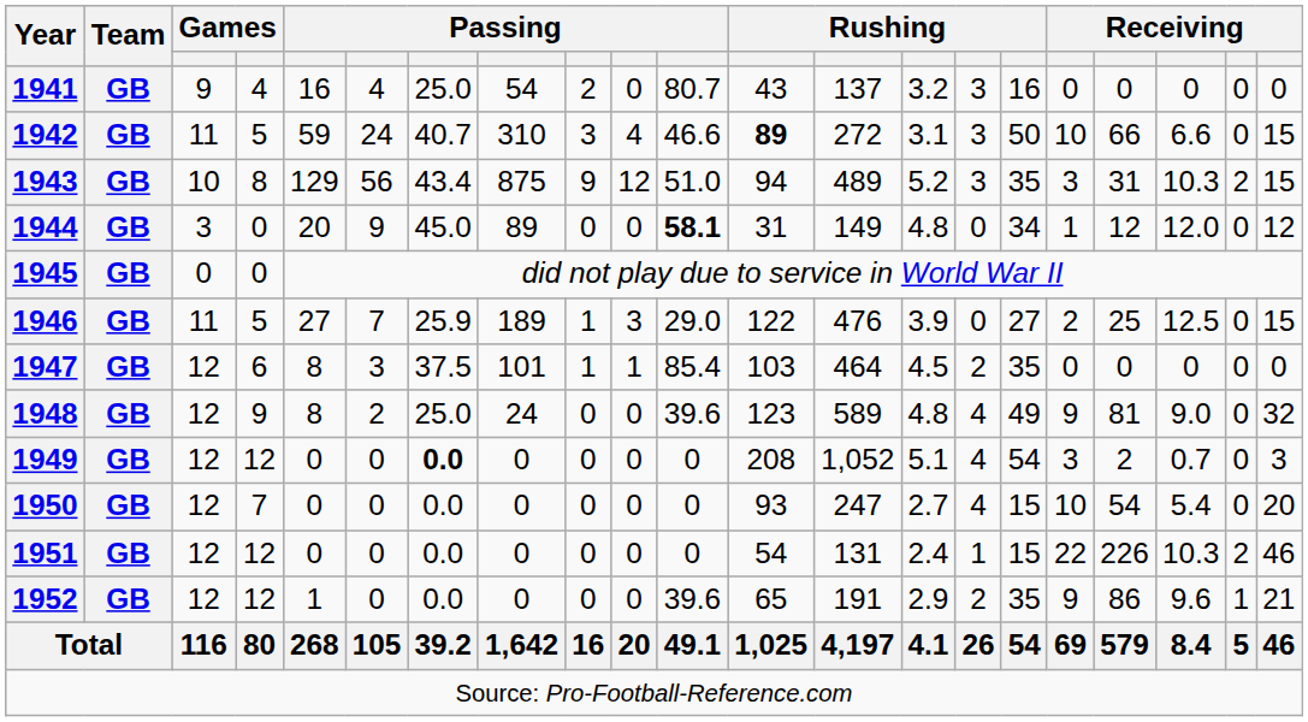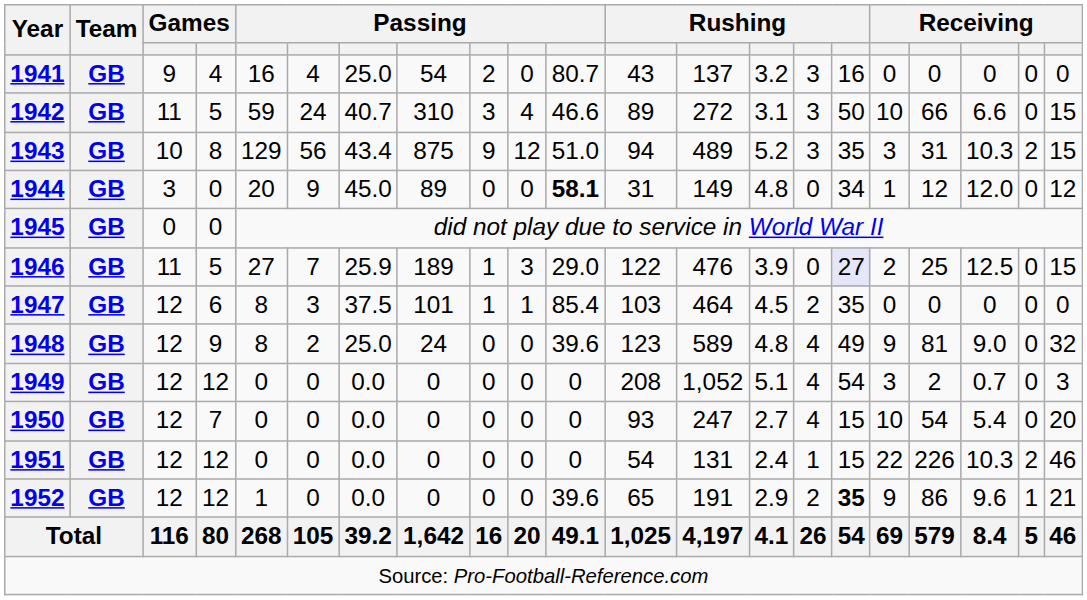1942 | column 12: bold -> normal
1946 | column 16: no background -> lavender background
1949 | column 7: bold -> normal
1952 | column 16: normal -> bold
